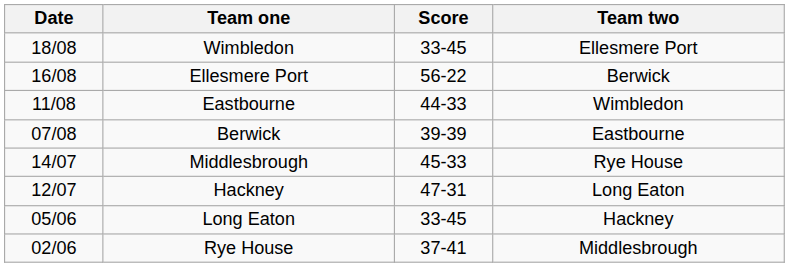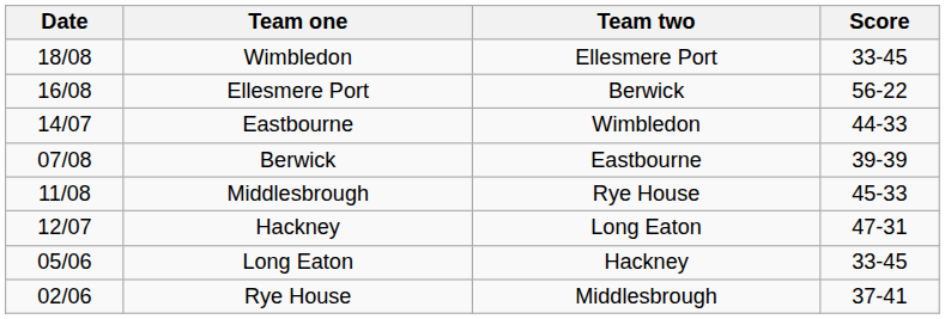columns swapped: Score <-> Team two
row 4 | Date: 11/08 -> 14/07
row 6 | Date: 14/07 -> 11/08
